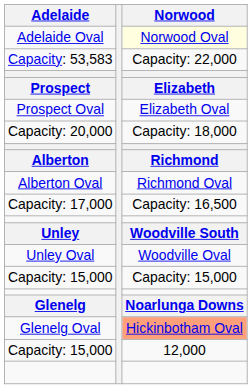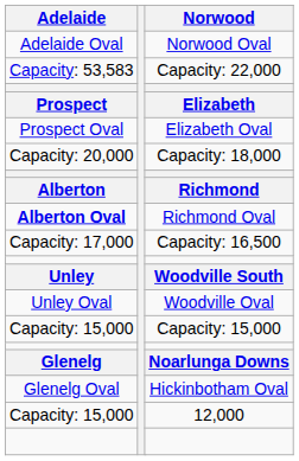Norwood Oval | Norwood: lightyellow background -> no background
Richmond Oval | Adelaide: normal -> bold
Hickinbotham Oval | Norwood: lightsalmon background -> no background
